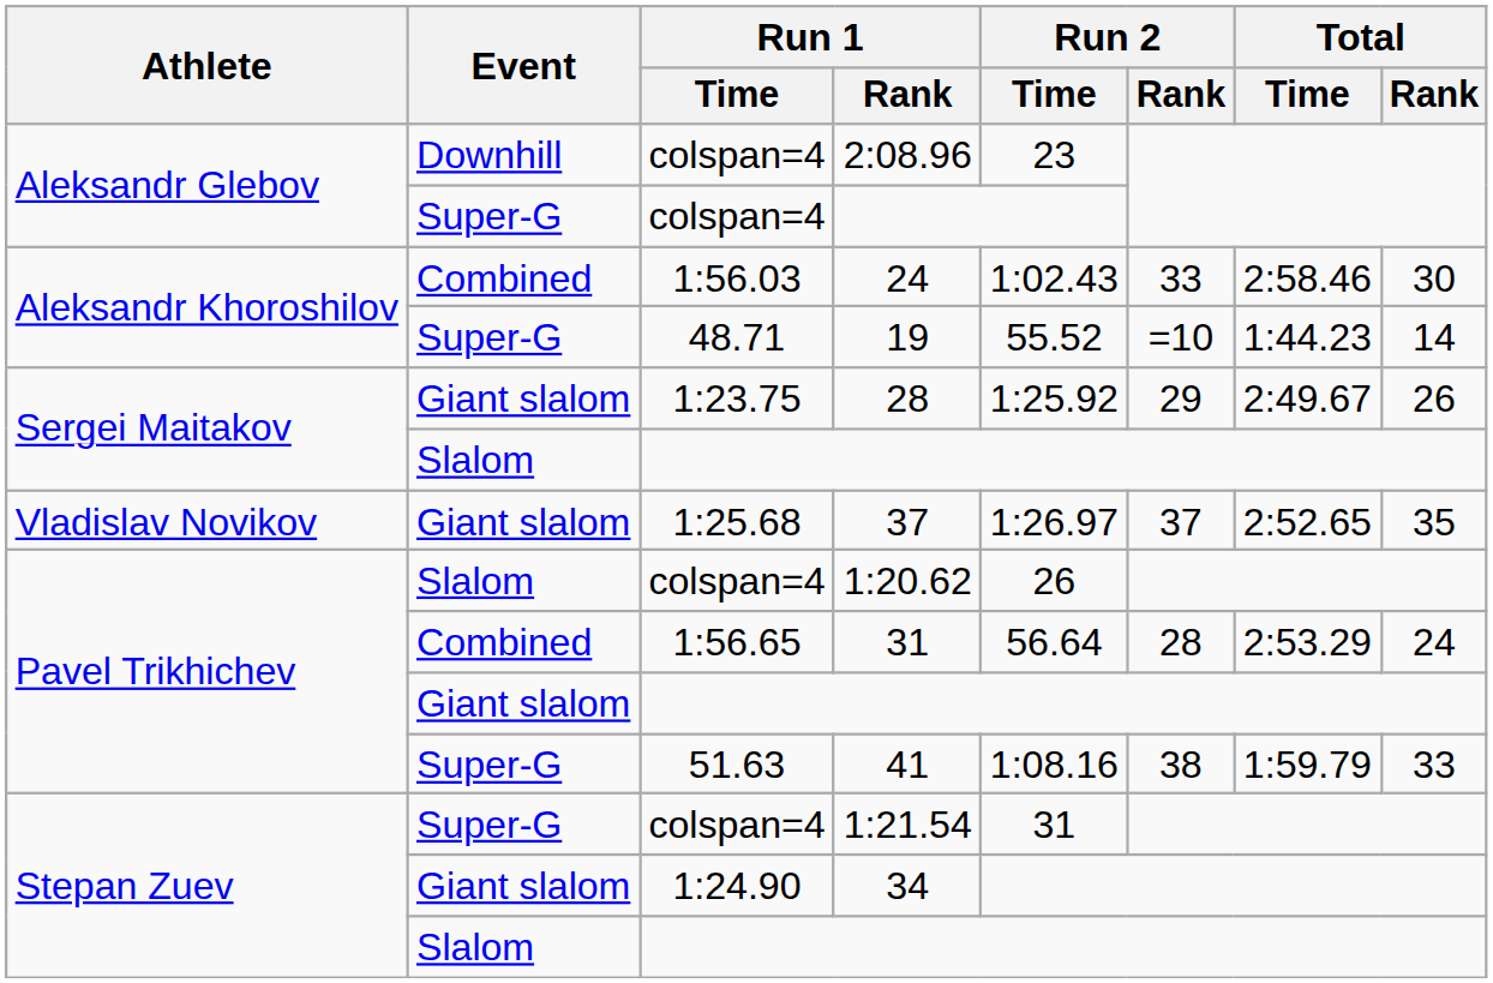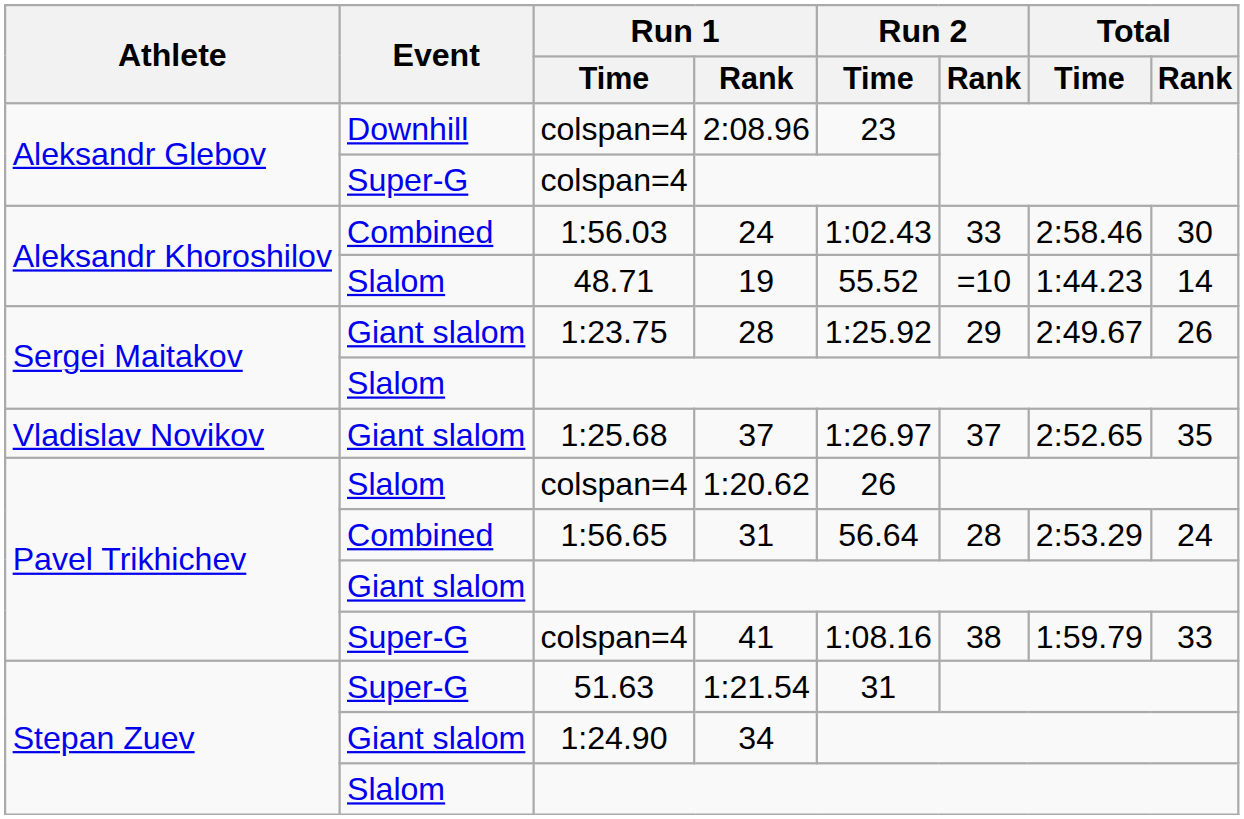19 | Event: Super-G -> Slalom
41 | Run 1 / Time: 51.63 -> colspan=4
1:21.54 | Run 1 / Time: colspan=4 -> 51.63
